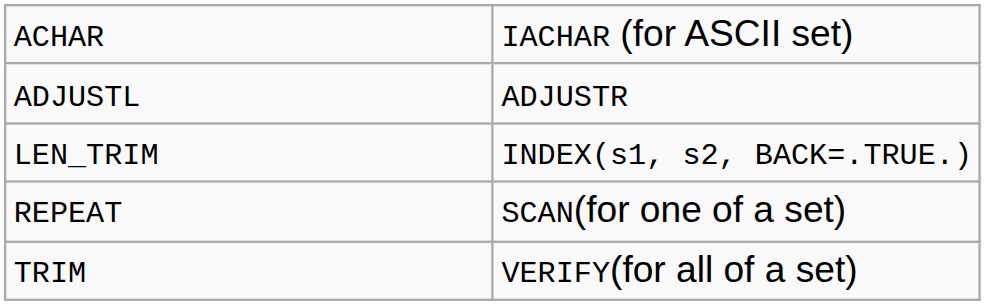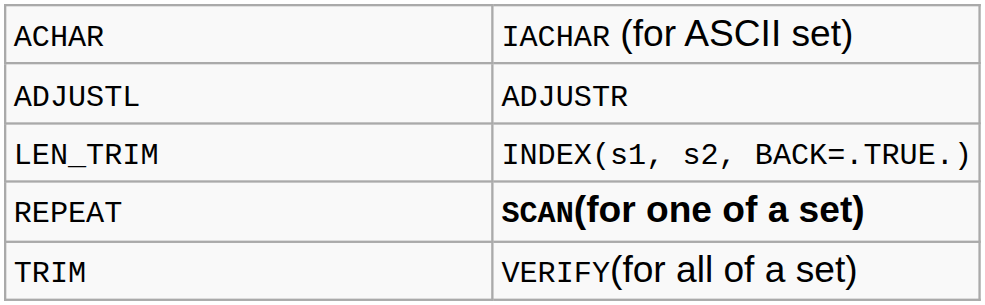REPEAT | column 2: normal -> bold
